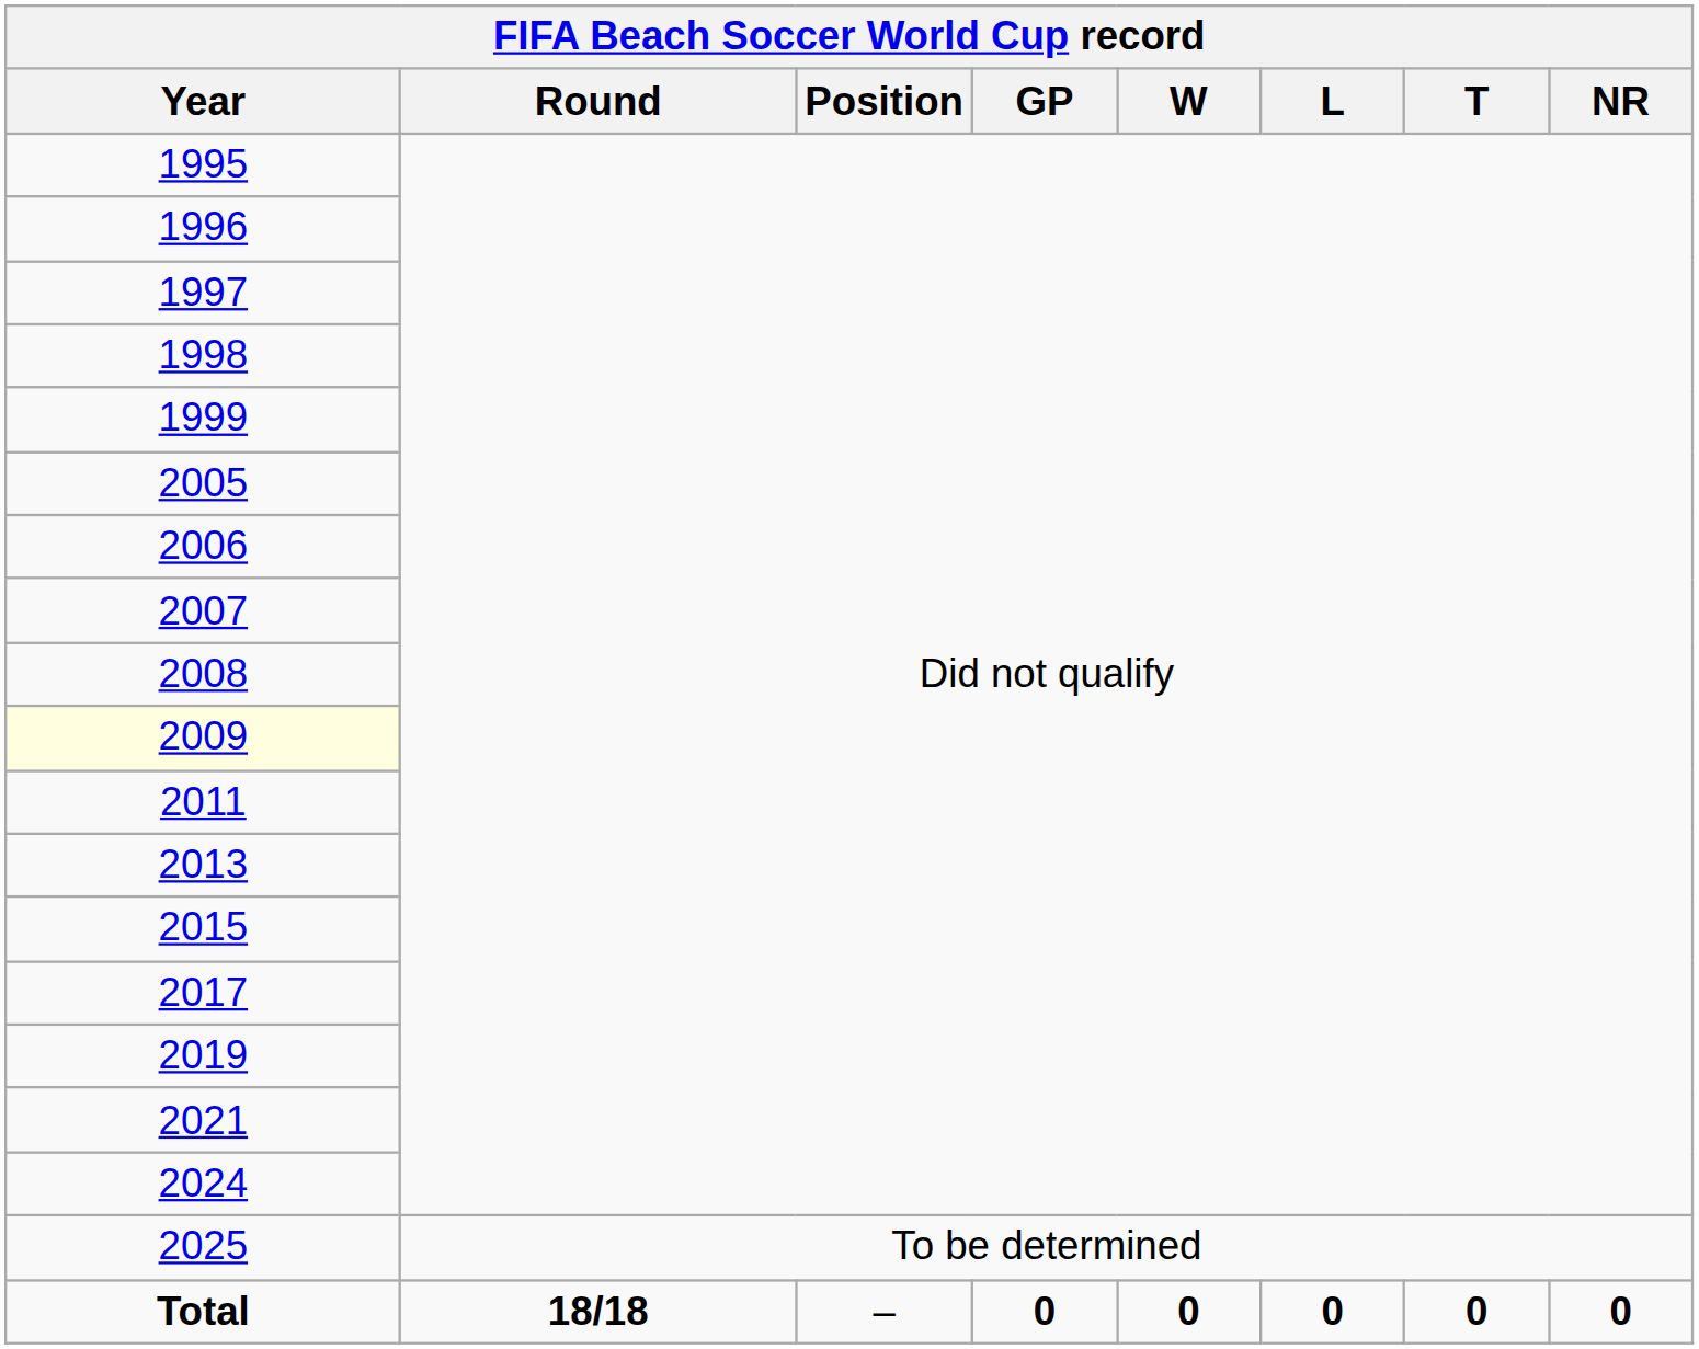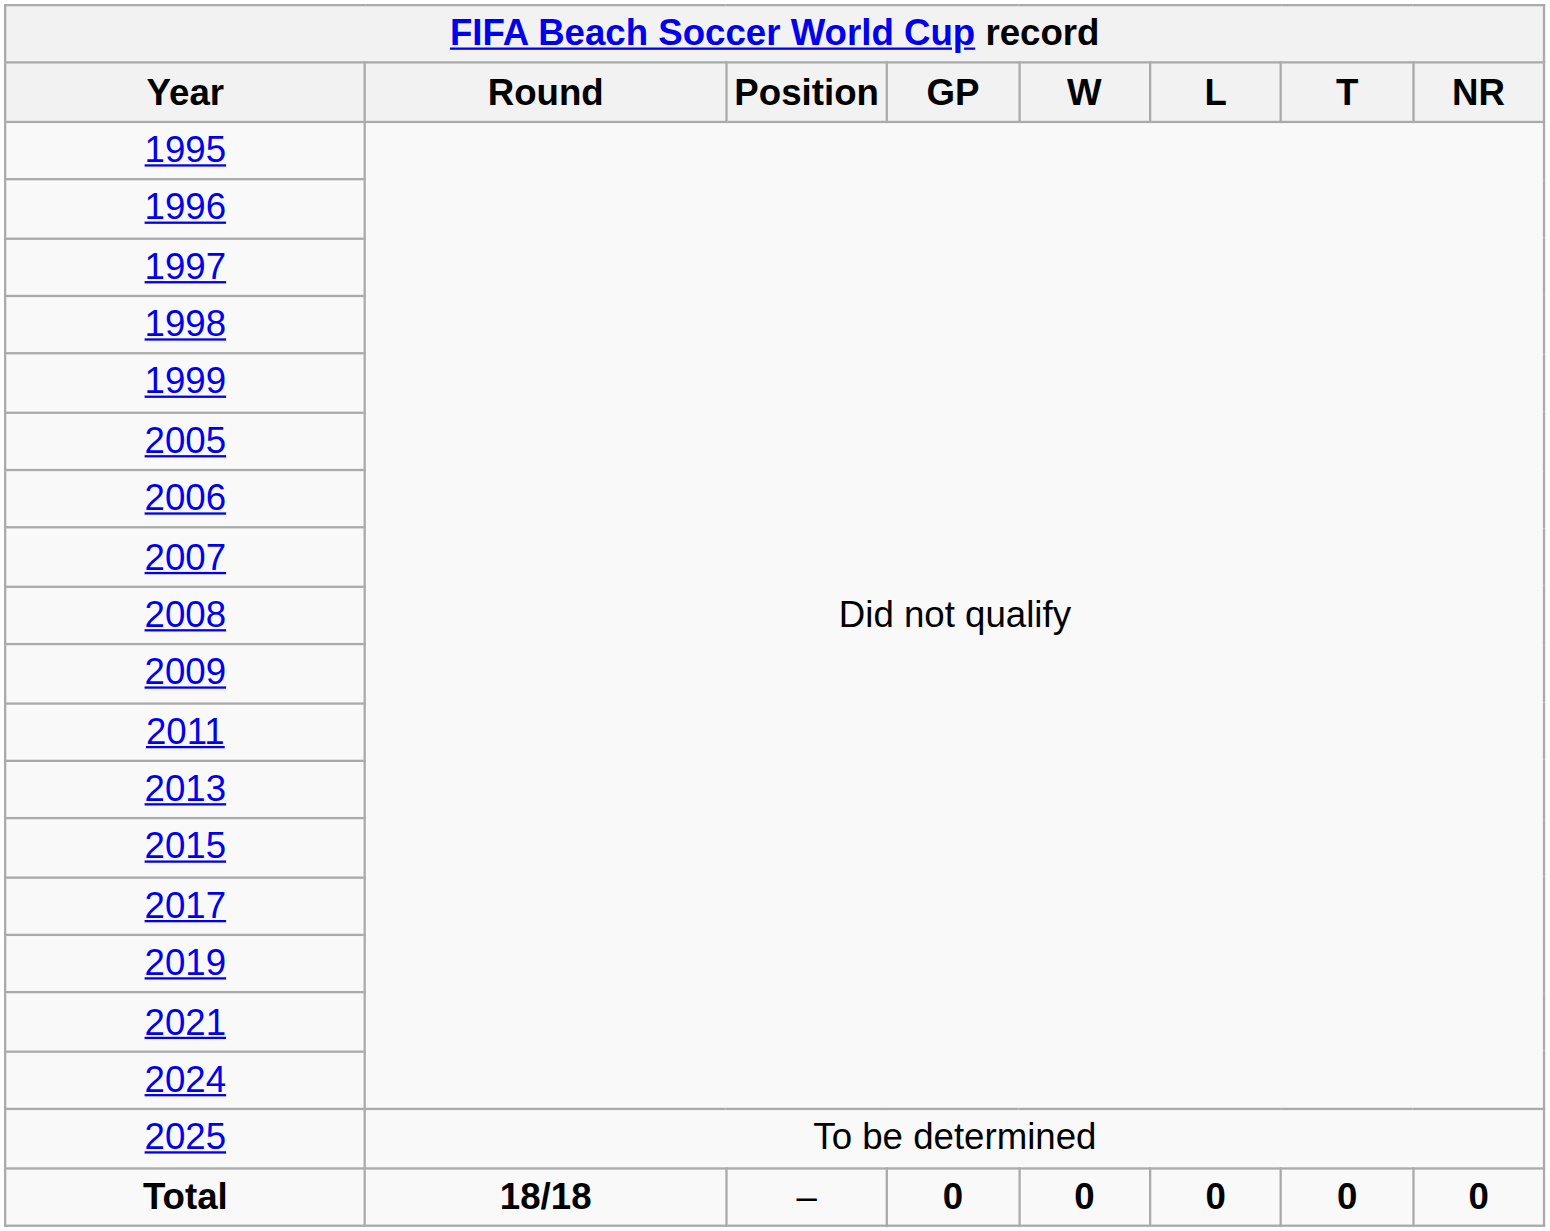2009 | FIFA Beach Soccer World Cup record / Year: lightyellow background -> no background
